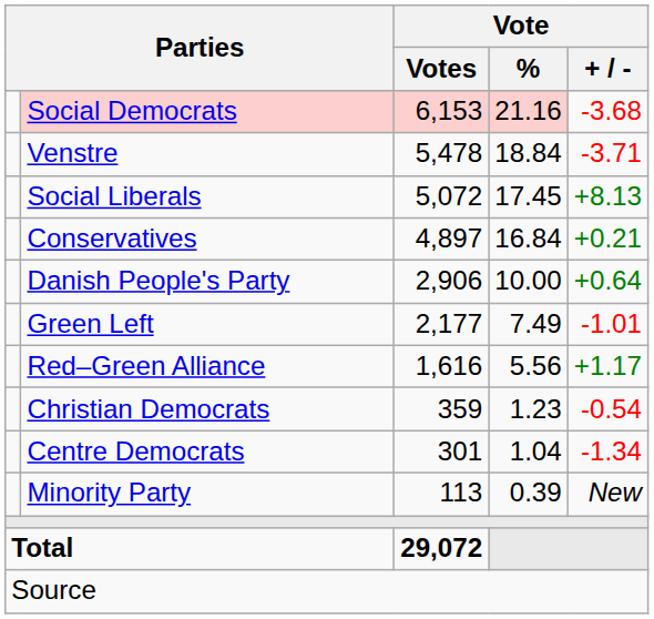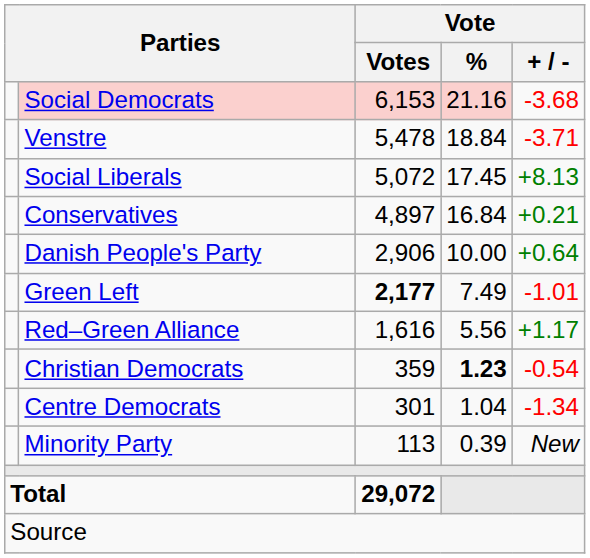Green Left | Vote / Votes: normal -> bold
Christian Democrats | Vote / %: normal -> bold
